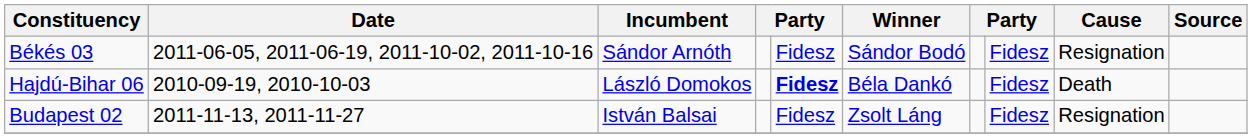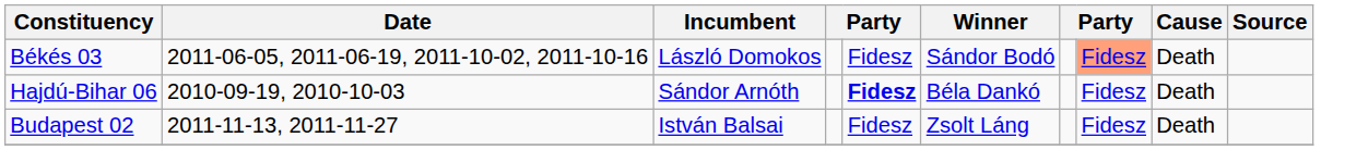Békés 03 | Incumbent: Sándor Arnóth -> László Domokos
Békés 03 | column 8: no background -> lightsalmon background
Békés 03 | Cause: Resignation -> Death
Hajdú-Bihar 06 | Incumbent: László Domokos -> Sándor Arnóth
Budapest 02 | Cause: Resignation -> Death
